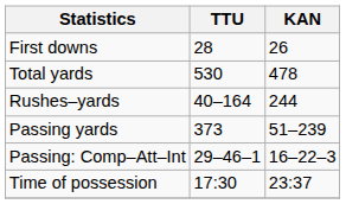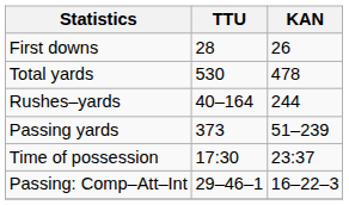rows swapped: Passing: Comp–Att–Int <-> Time of possession
